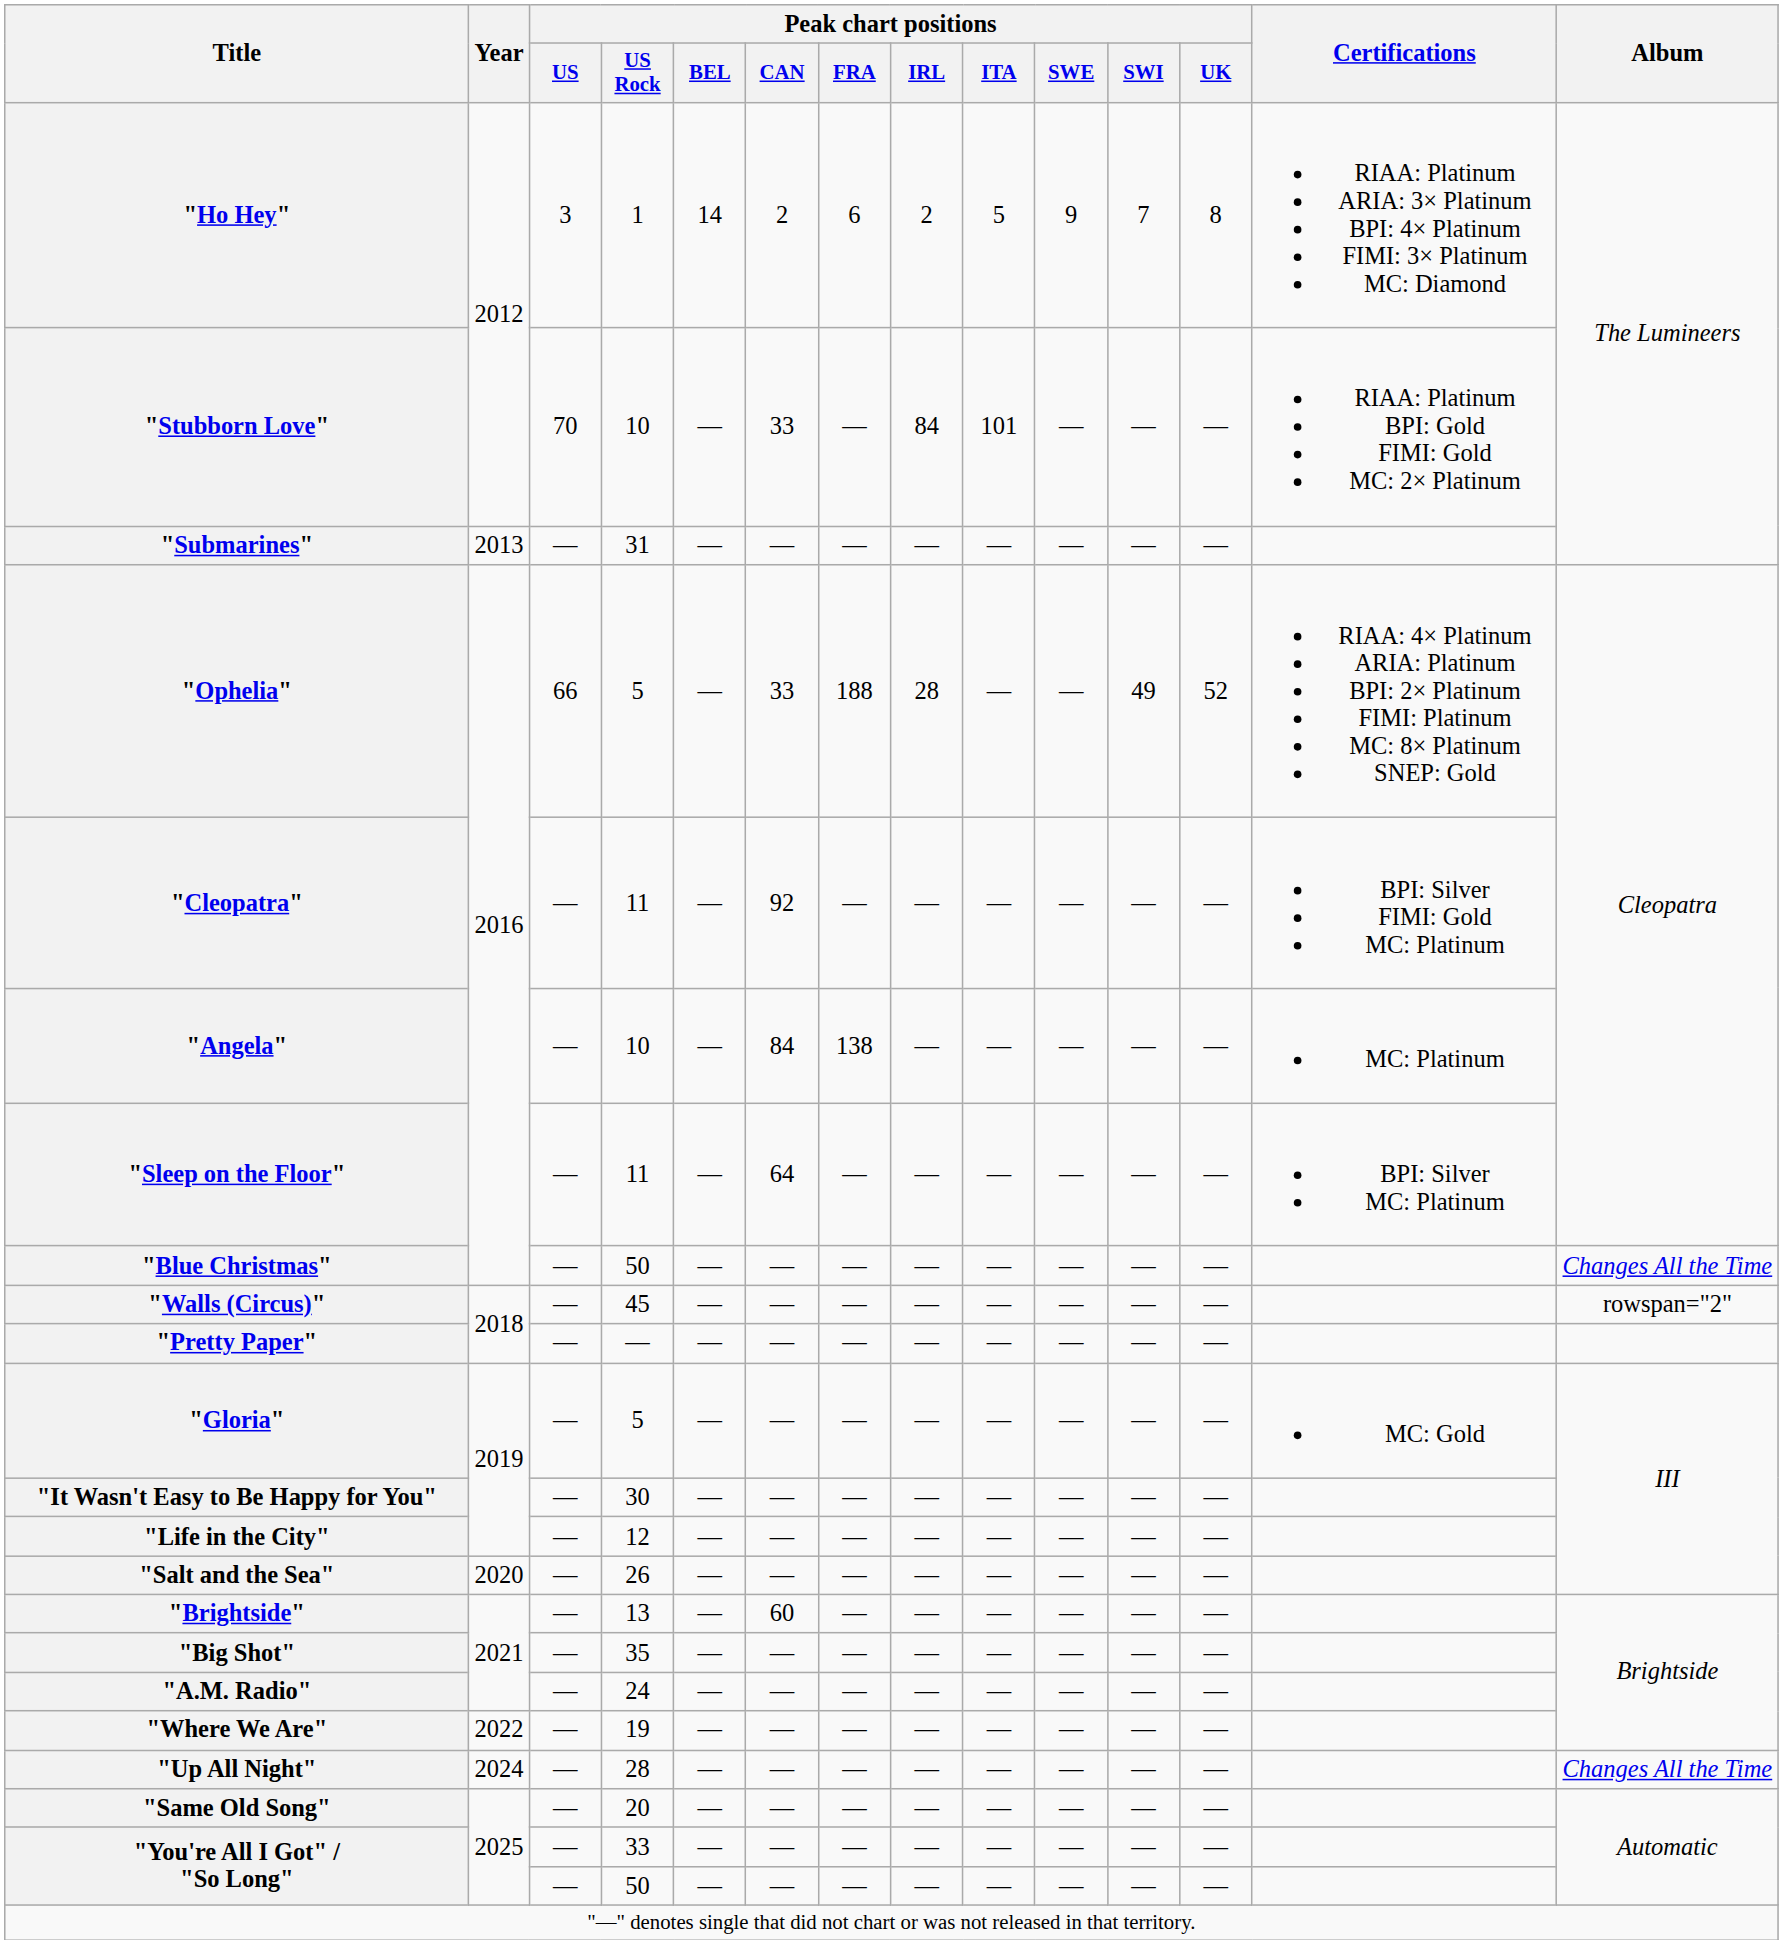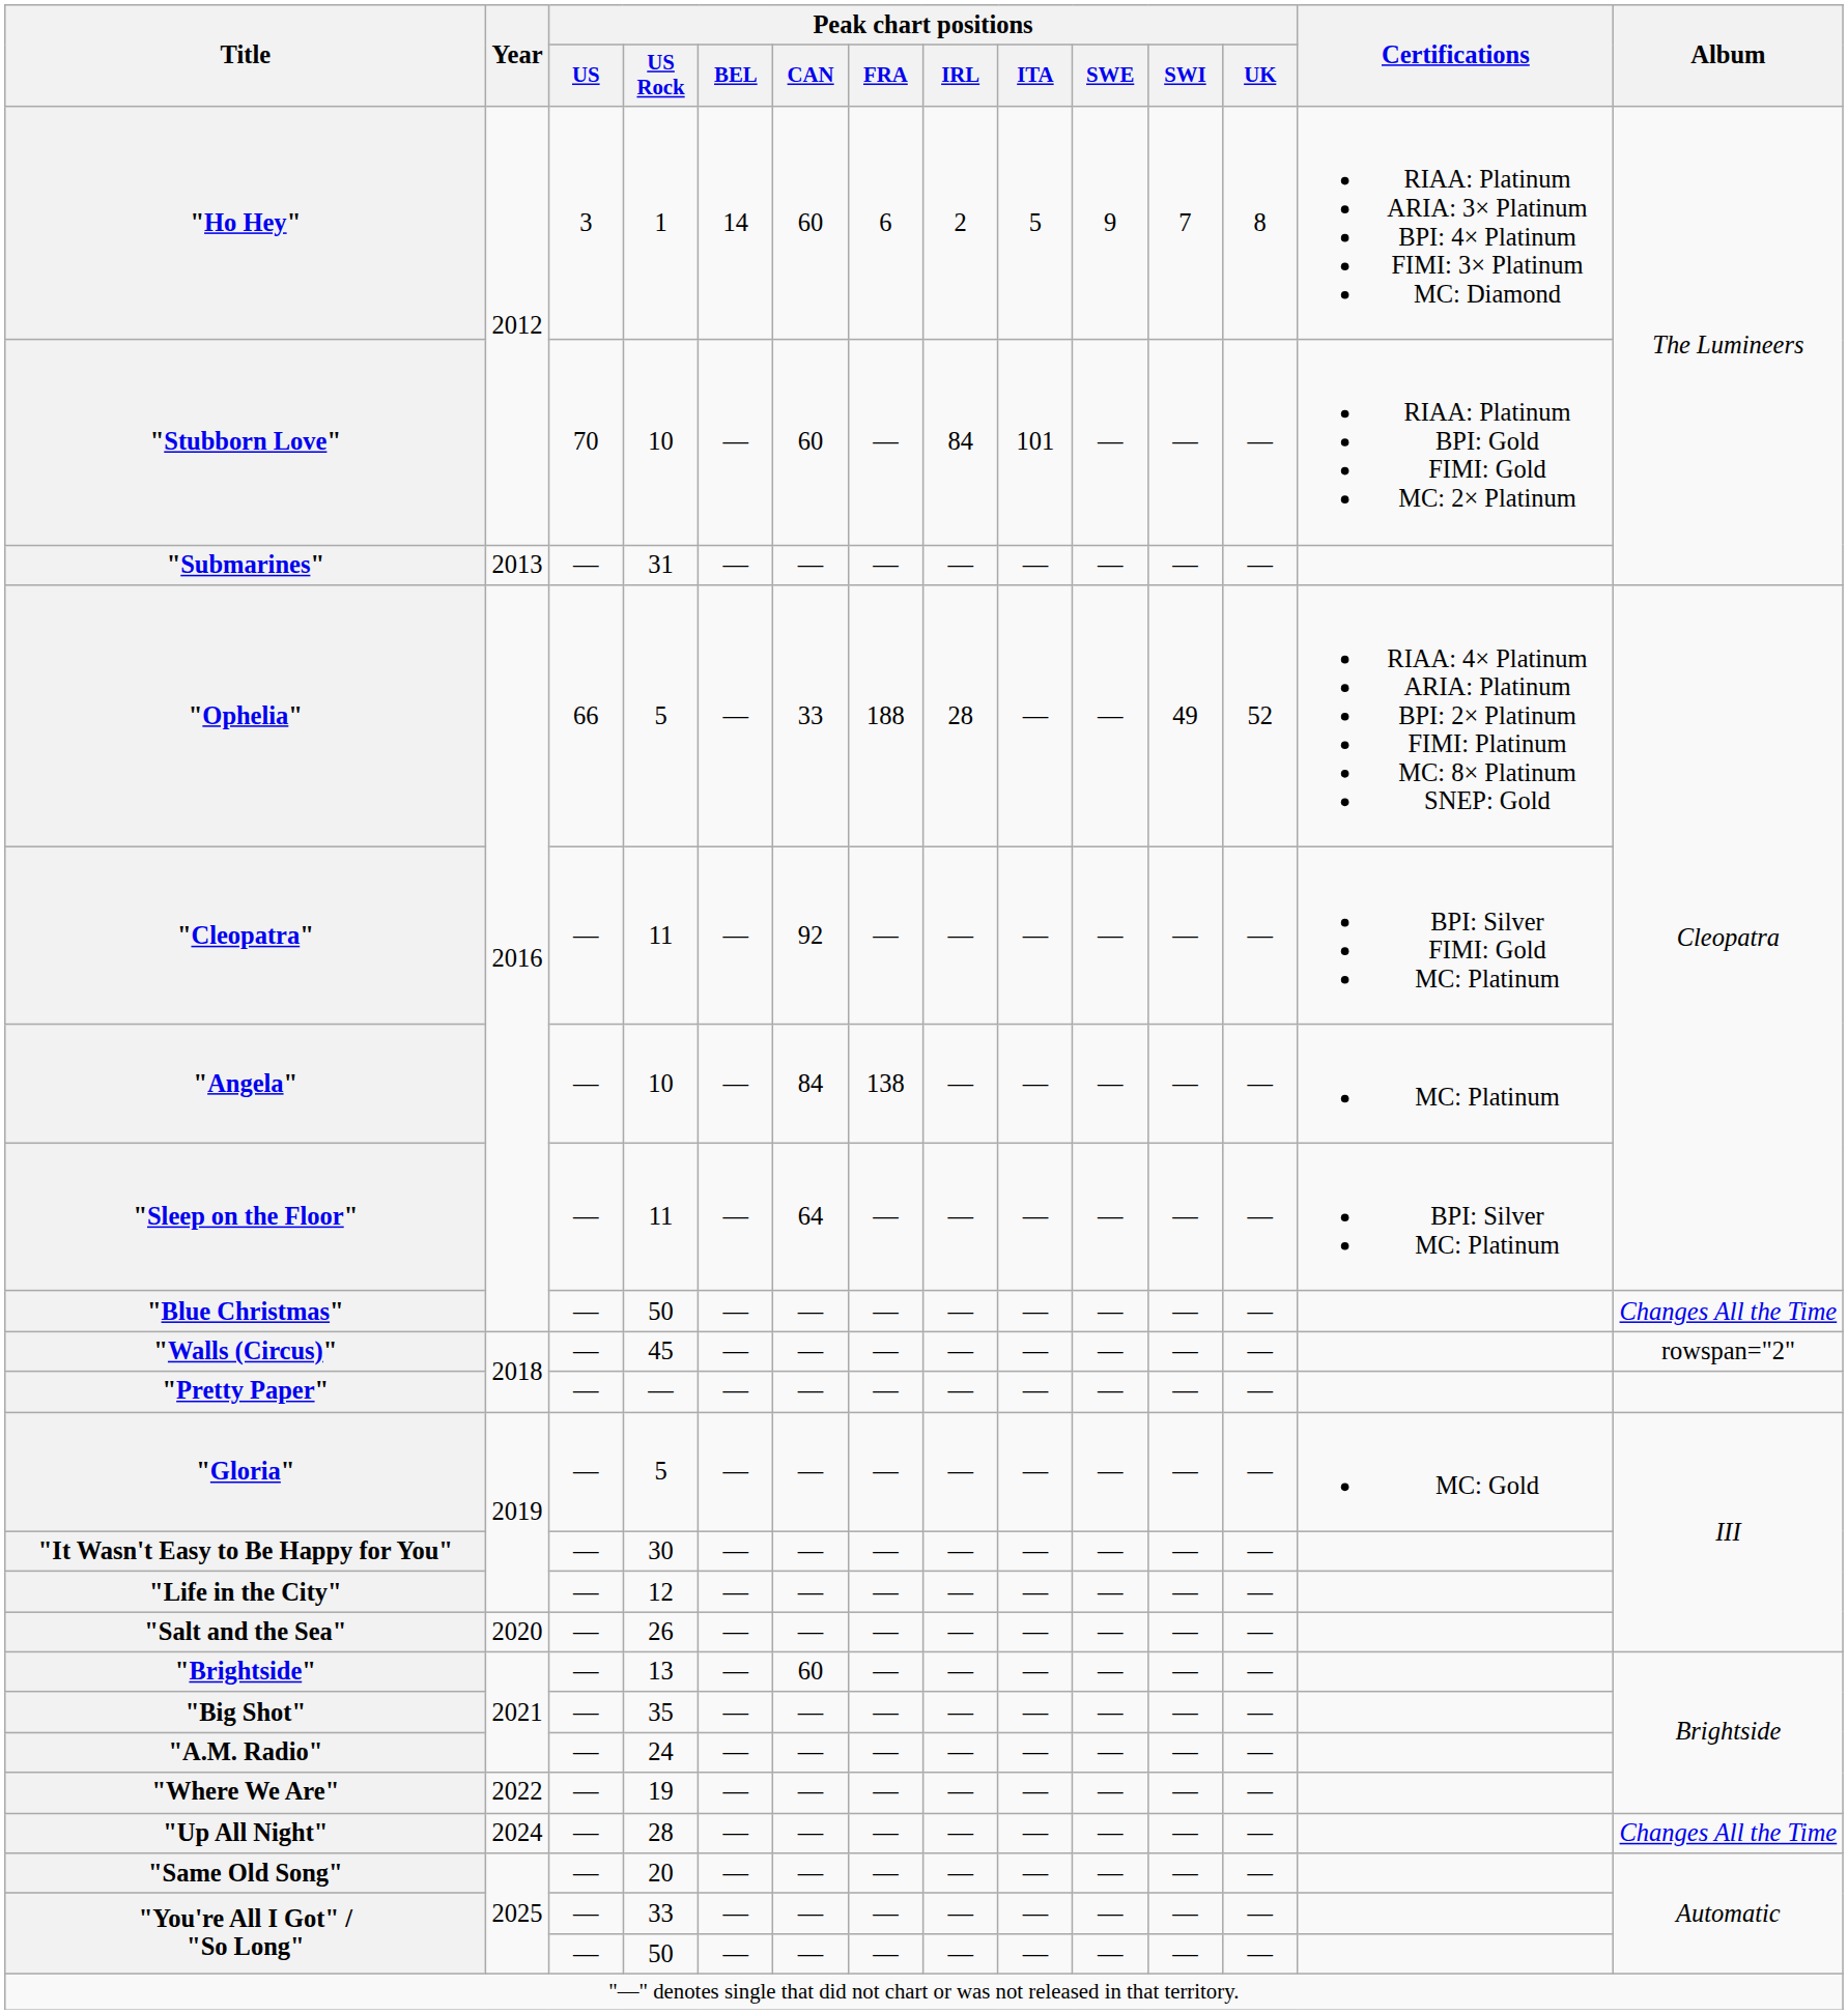"Ho Hey" | Peak chart positions / CAN: 2 -> 60
"Stubborn Love" | Peak chart positions / CAN: 33 -> 60
